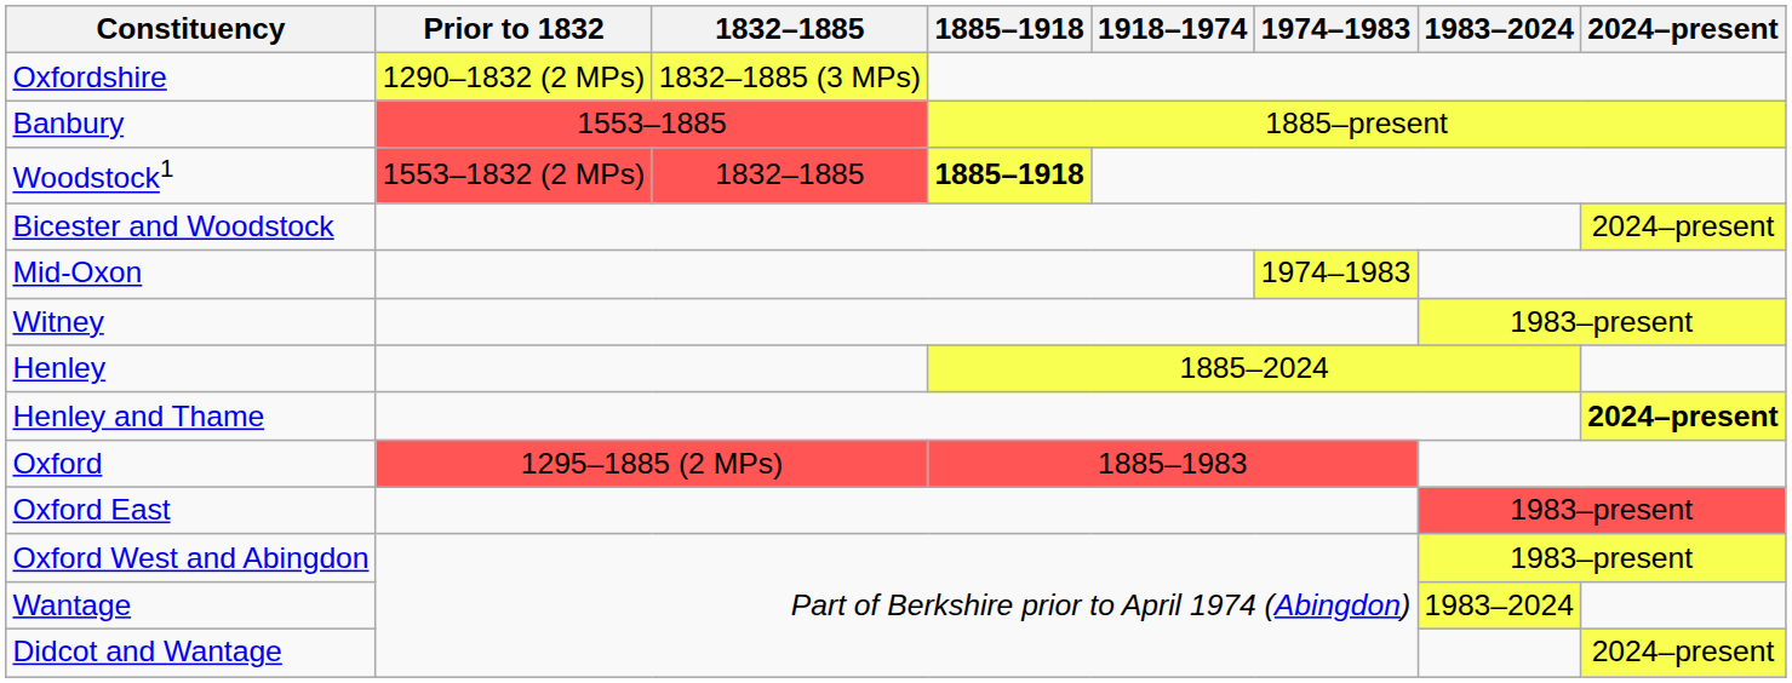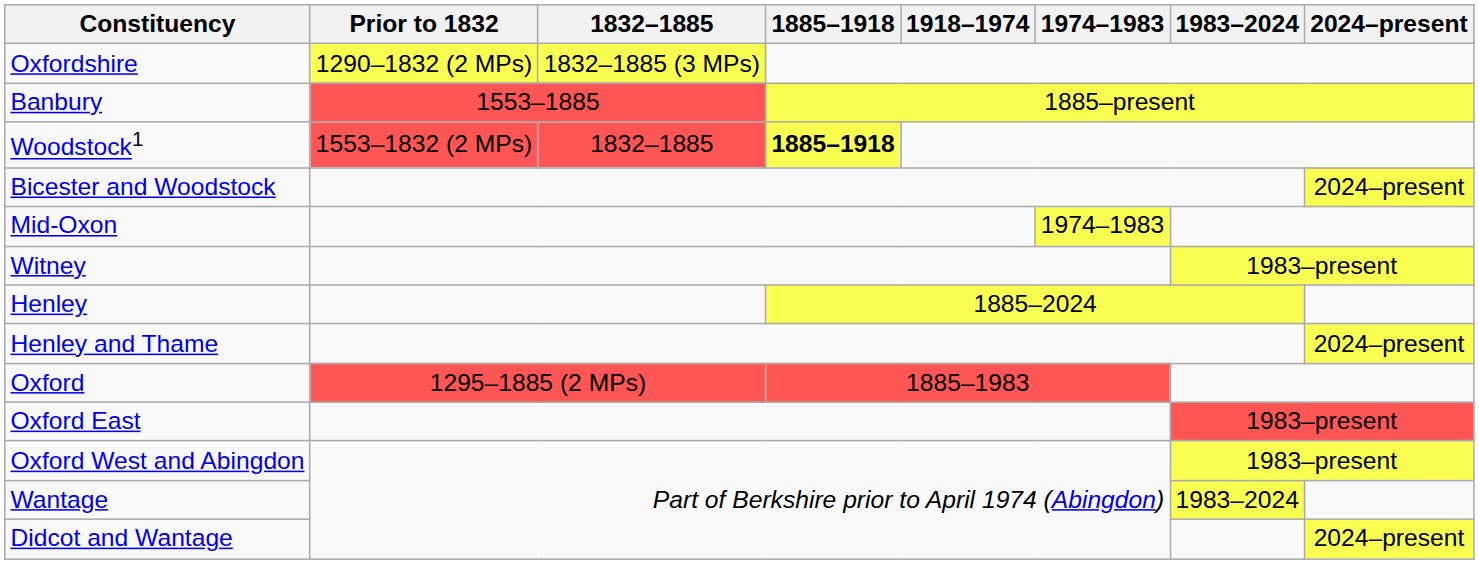Henley and Thame | 2024–present: bold -> normal
